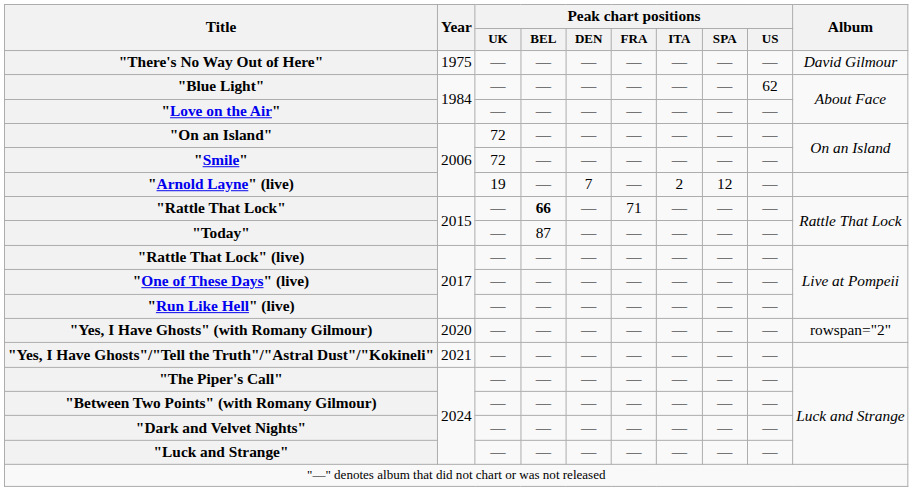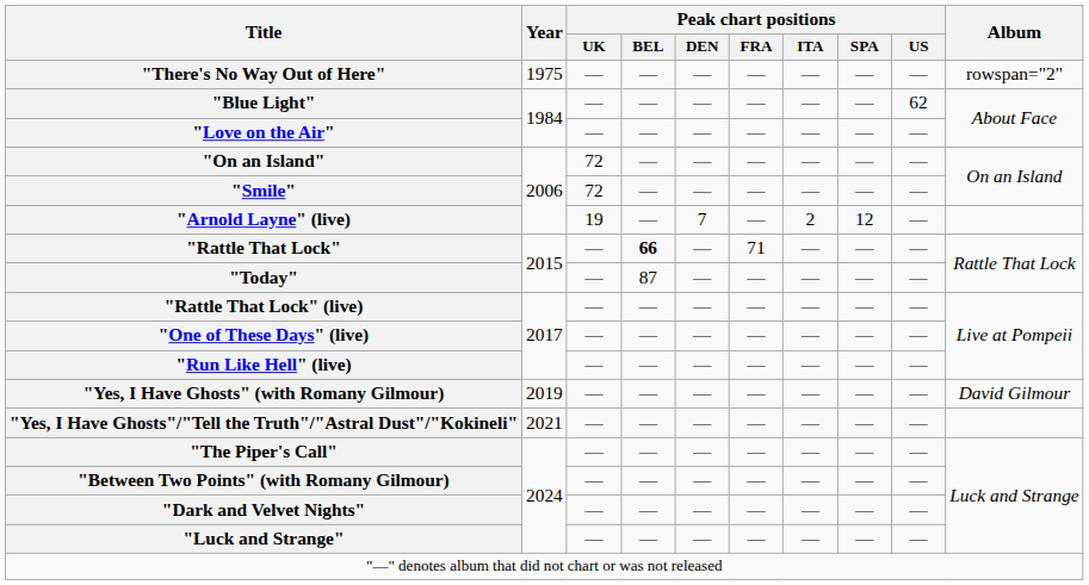"There's No Way Out of Here" | Album: David Gilmour -> rowspan="2"
"Yes, I Have Ghosts" (with Romany Gilmour) | Year: 2020 -> 2019
"Yes, I Have Ghosts" (with Romany Gilmour) | Album: rowspan="2" -> David Gilmour
